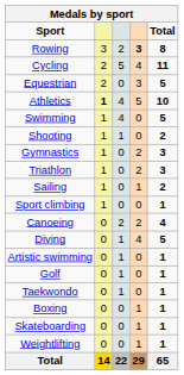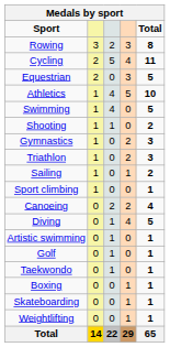Rowing | column 4: bold -> normal
Athletics | column 2: bold -> normal
